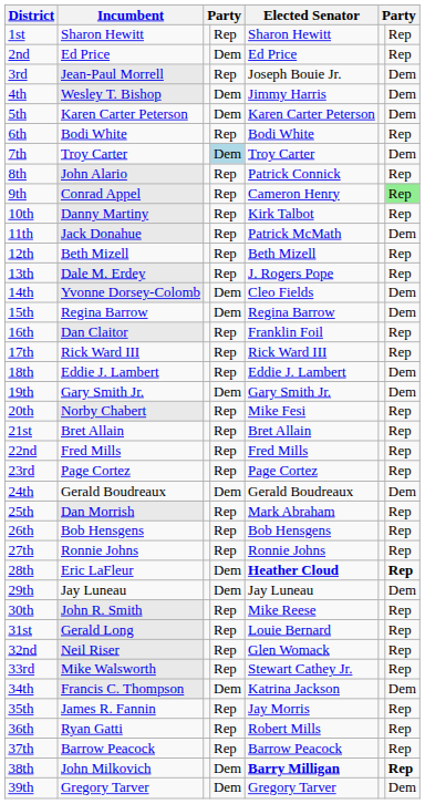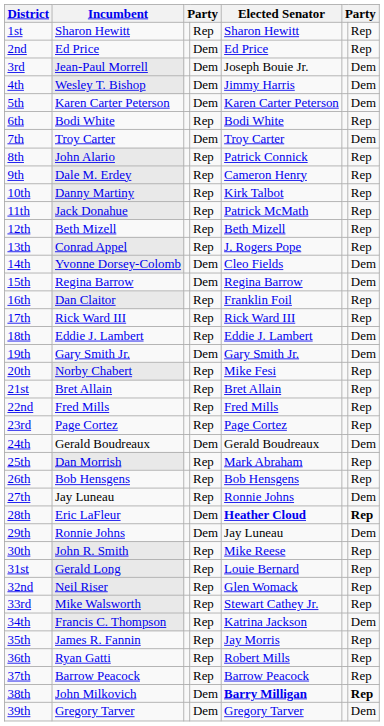3rd | column 4: Rep -> Dem
7th | column 4: lightblue background -> no background
9th | Incumbent: Conrad Appel -> Dale M. Erdey
9th | column 7: lightgreen background -> no background
11th | column 7: Dem -> Rep
13th | Incumbent: Dale M. Erdey -> Conrad Appel
27th | Incumbent: Ronnie Johns -> Jay Luneau
27th | column 7: Rep -> Dem
29th | Incumbent: Jay Luneau -> Ronnie Johns
34th | column 4: Dem -> Rep
